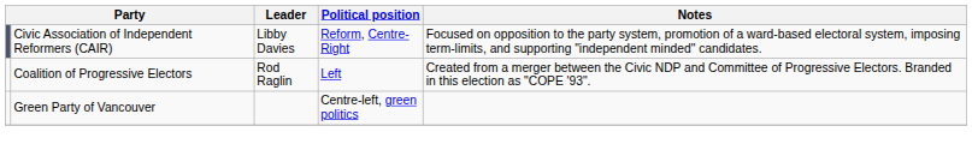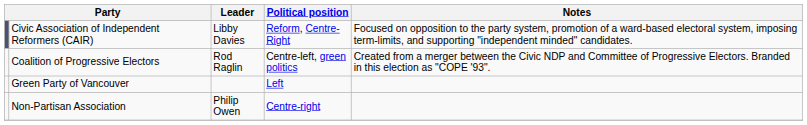Coalition of Progressive Electors | Political position: Left -> Centre-left, green politics
Green Party of Vancouver | Political position: Centre-left, green politics -> Left
+ row: Non-Partisan Association | Philip Owen | Centre-right
